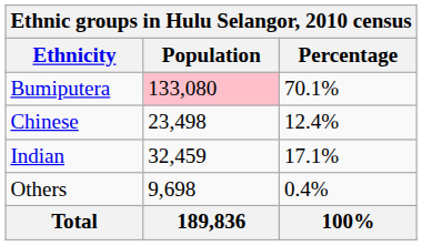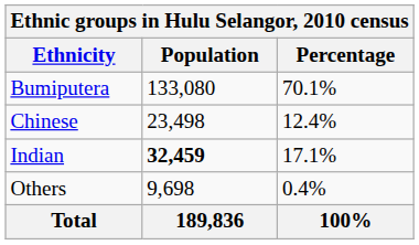Bumiputera | Population: pink background -> no background
Indian | Population: normal -> bold
